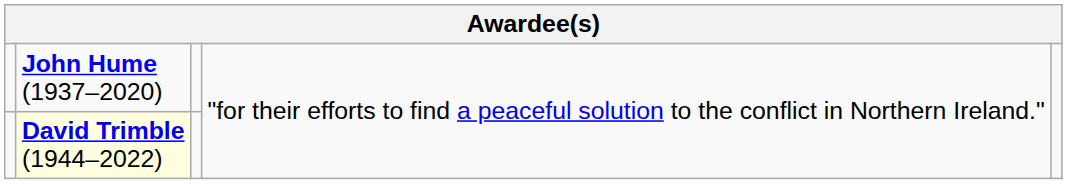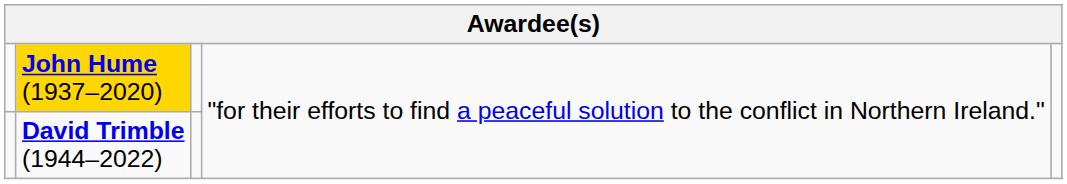John Hume (1937–2020) | column 2: no background -> gold background
David Trimble (1944–2022) | column 2: lightyellow background -> no background
